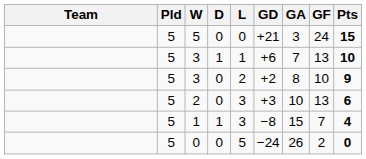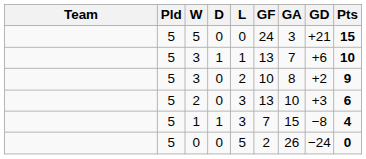columns swapped: GF <-> GD
